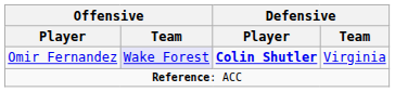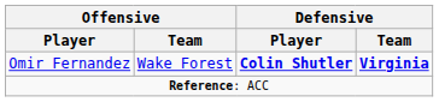Omir Fernandez | Offensive / Team: lavender background -> no background
Omir Fernandez | Defensive / Team: normal -> bold
